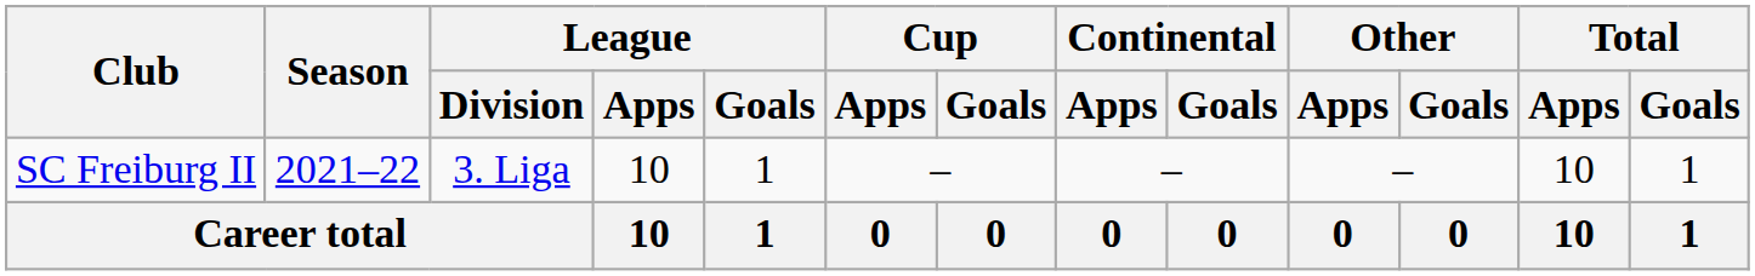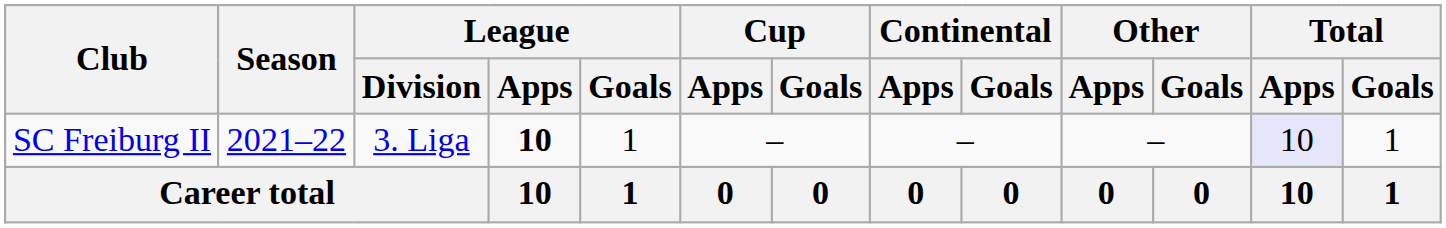SC Freiburg II | League / Apps: normal -> bold
SC Freiburg II | Total / Apps: no background -> lavender background
